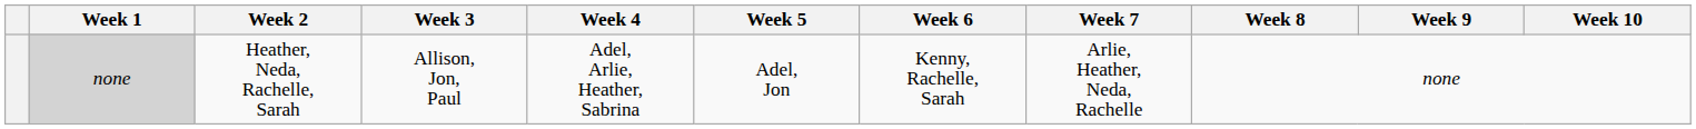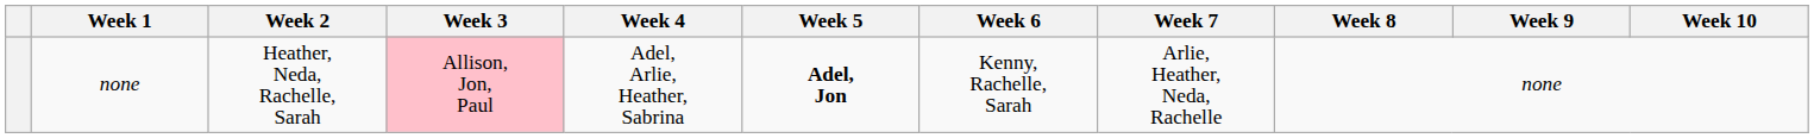row 2 | Week 1: lightgrey background -> no background
row 2 | Week 3: no background -> pink background
row 2 | Week 5: normal -> bold
